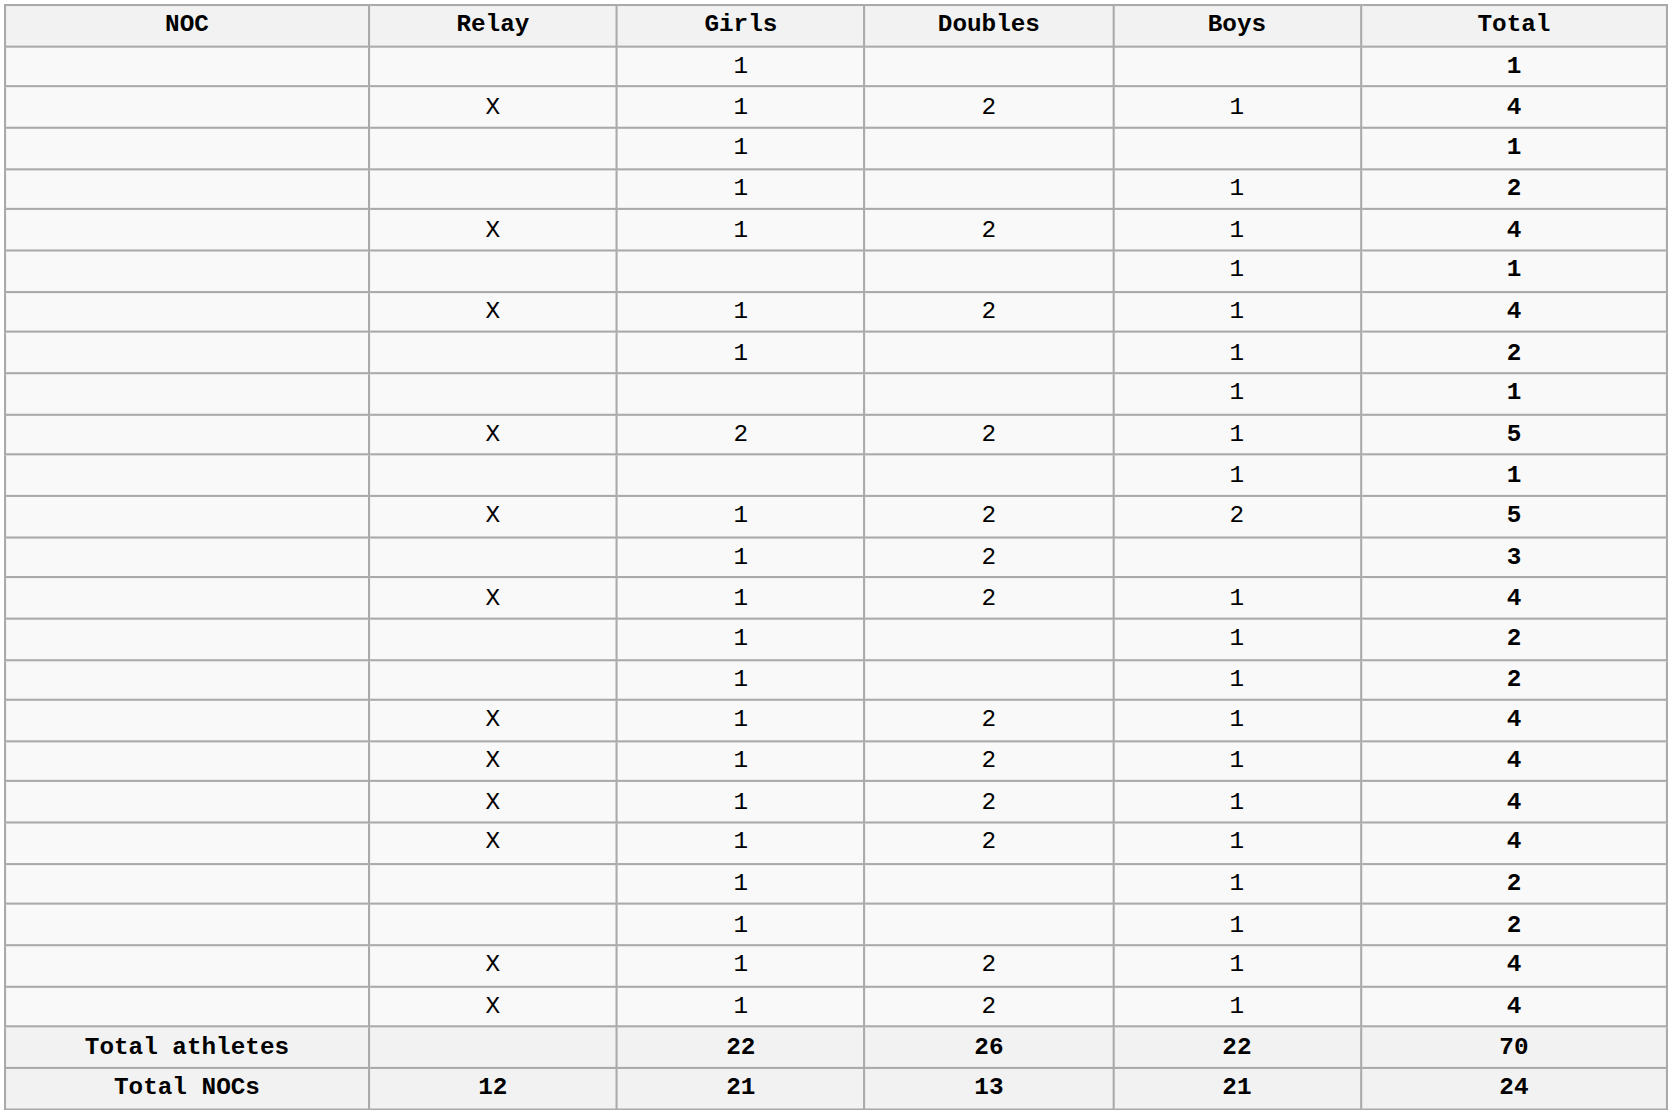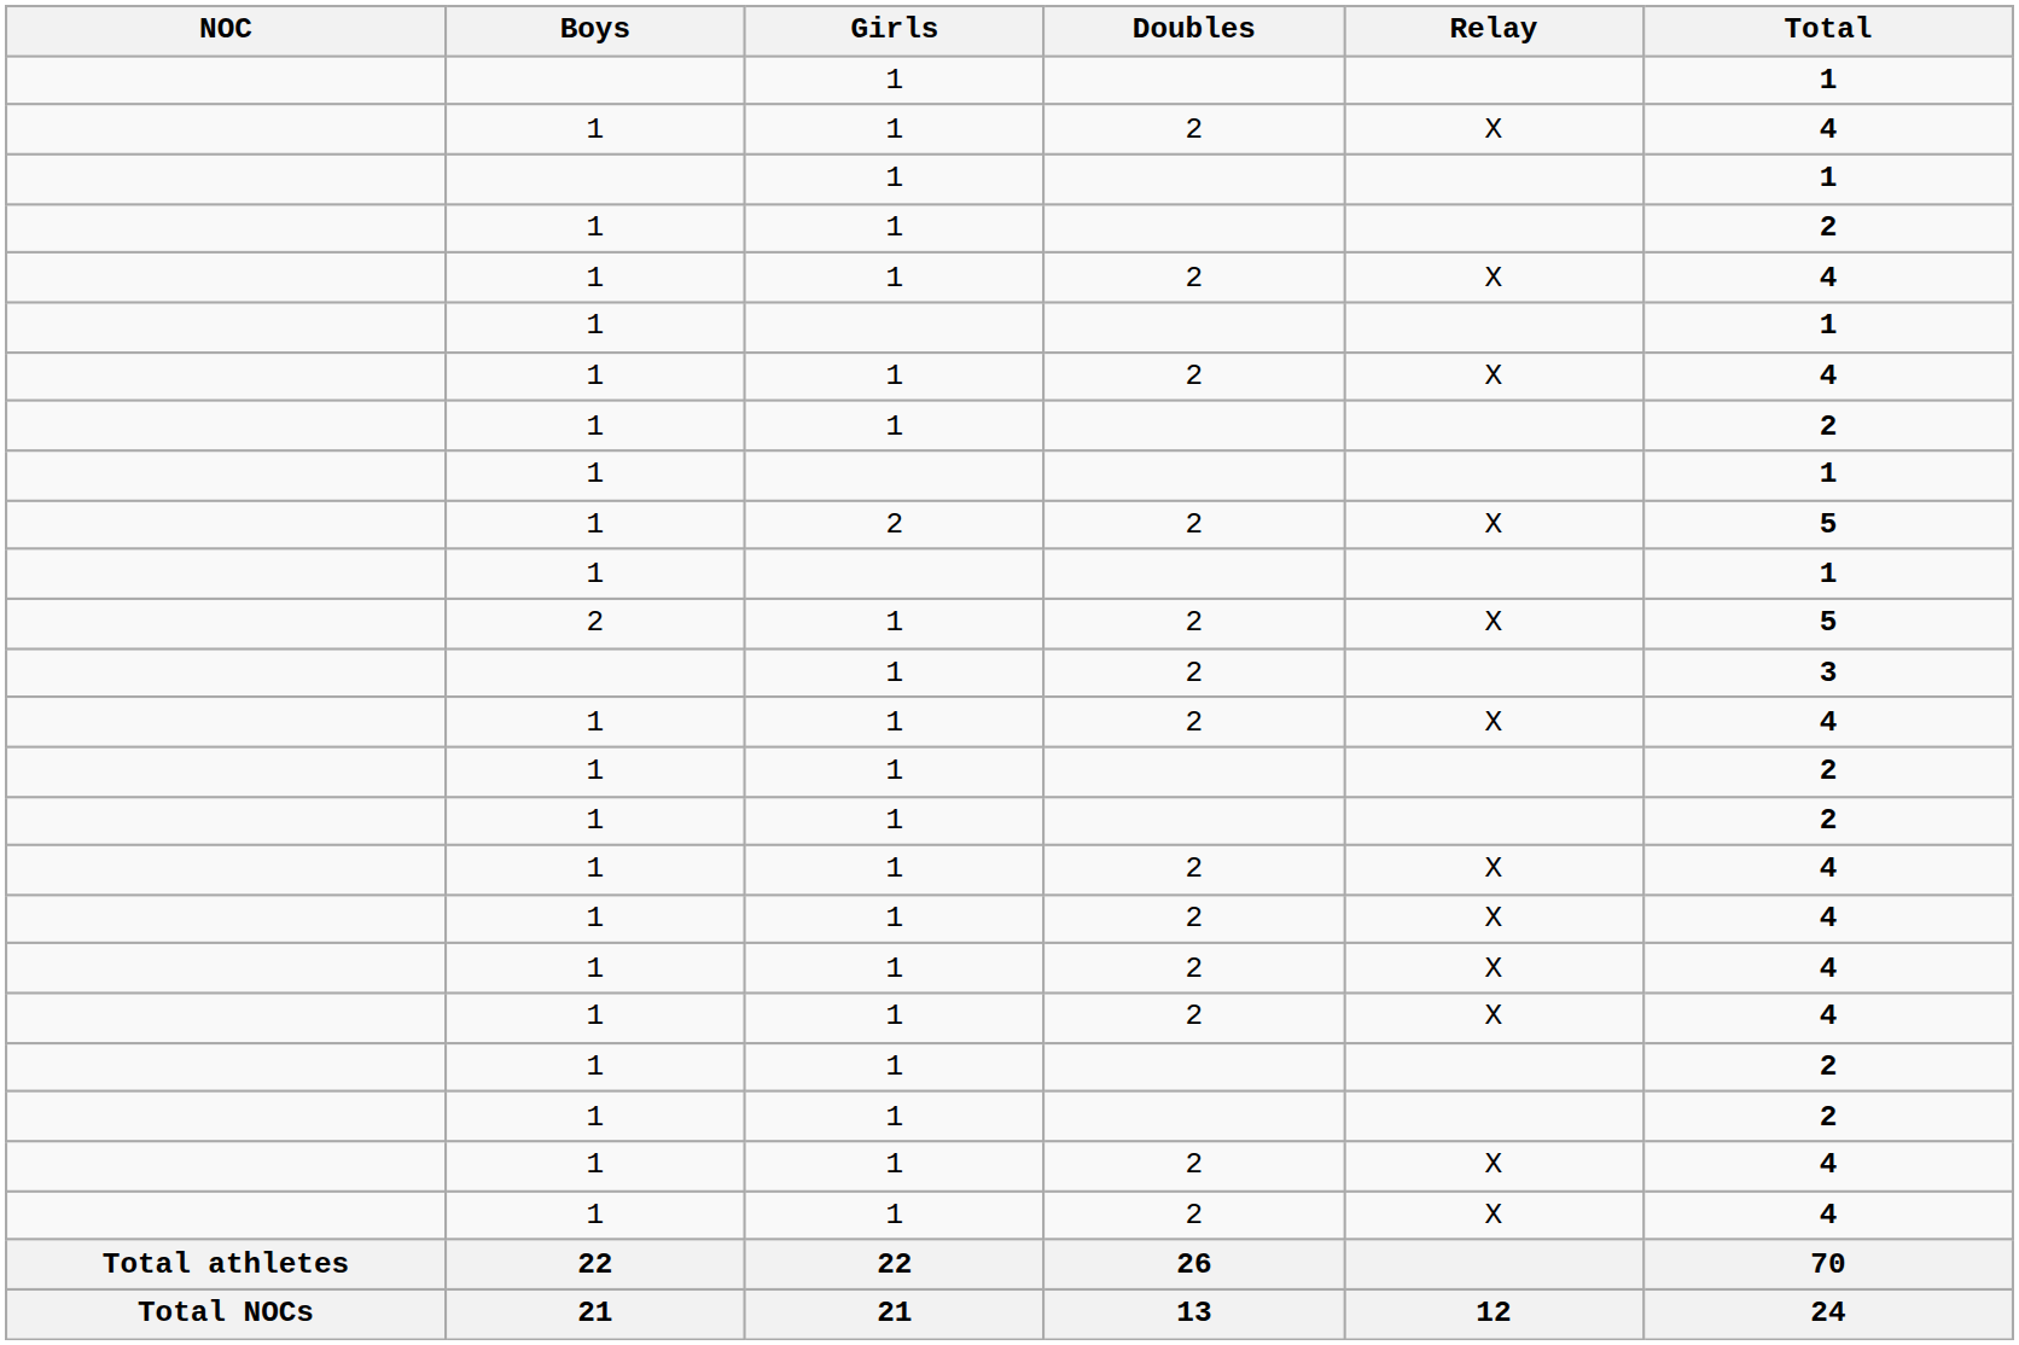columns swapped: Boys <-> Relay
